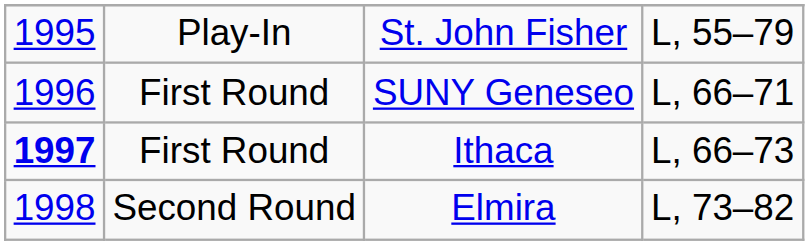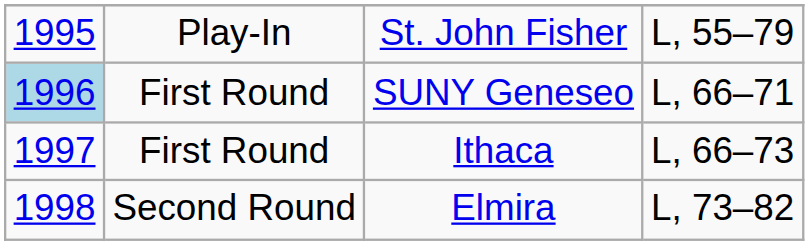SUNY Geneseo | column 1: no background -> lightblue background
Ithaca | column 1: bold -> normal
